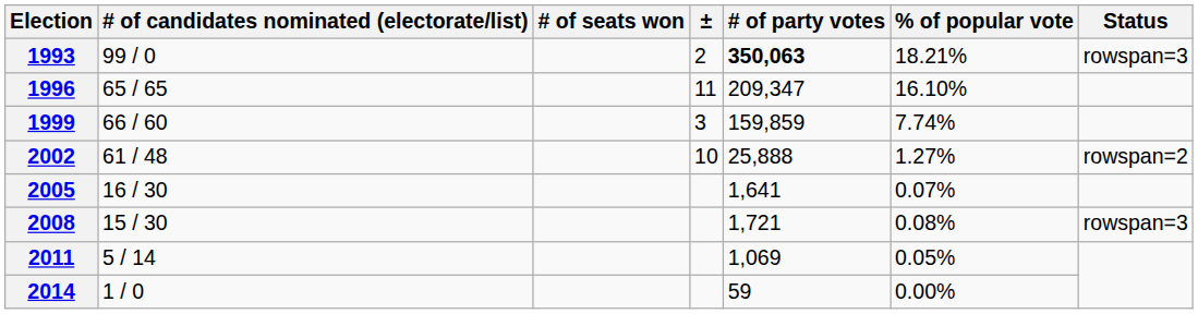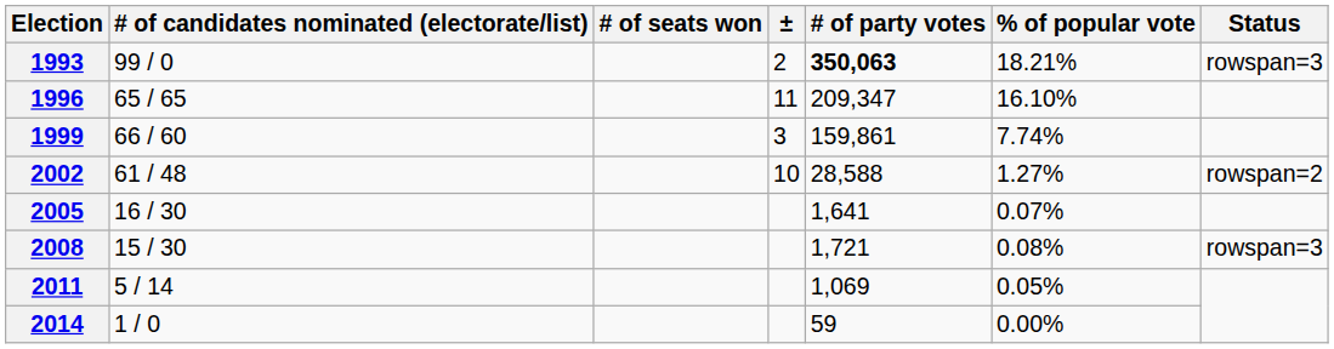1999 | # of party votes: 159,859 -> 159,861
2002 | # of party votes: 25,888 -> 28,588
